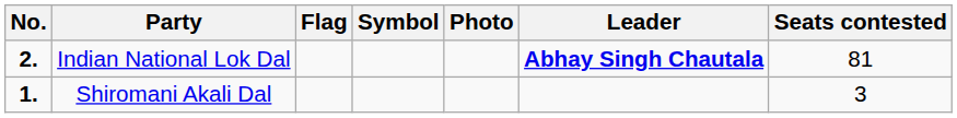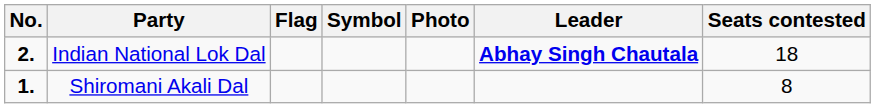Indian National Lok Dal | Seats contested: 81 -> 18
Shiromani Akali Dal | Seats contested: 3 -> 8
